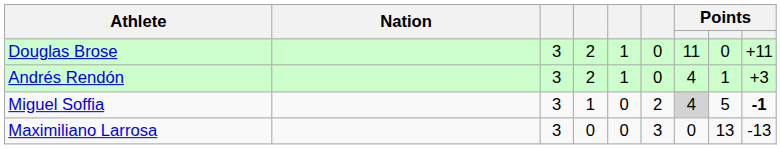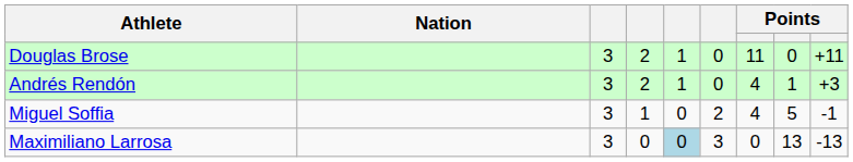Miguel Soffia | column 7: lightgrey background -> no background
Miguel Soffia | column 9: bold -> normal
Maximiliano Larrosa | column 5: no background -> lightblue background
